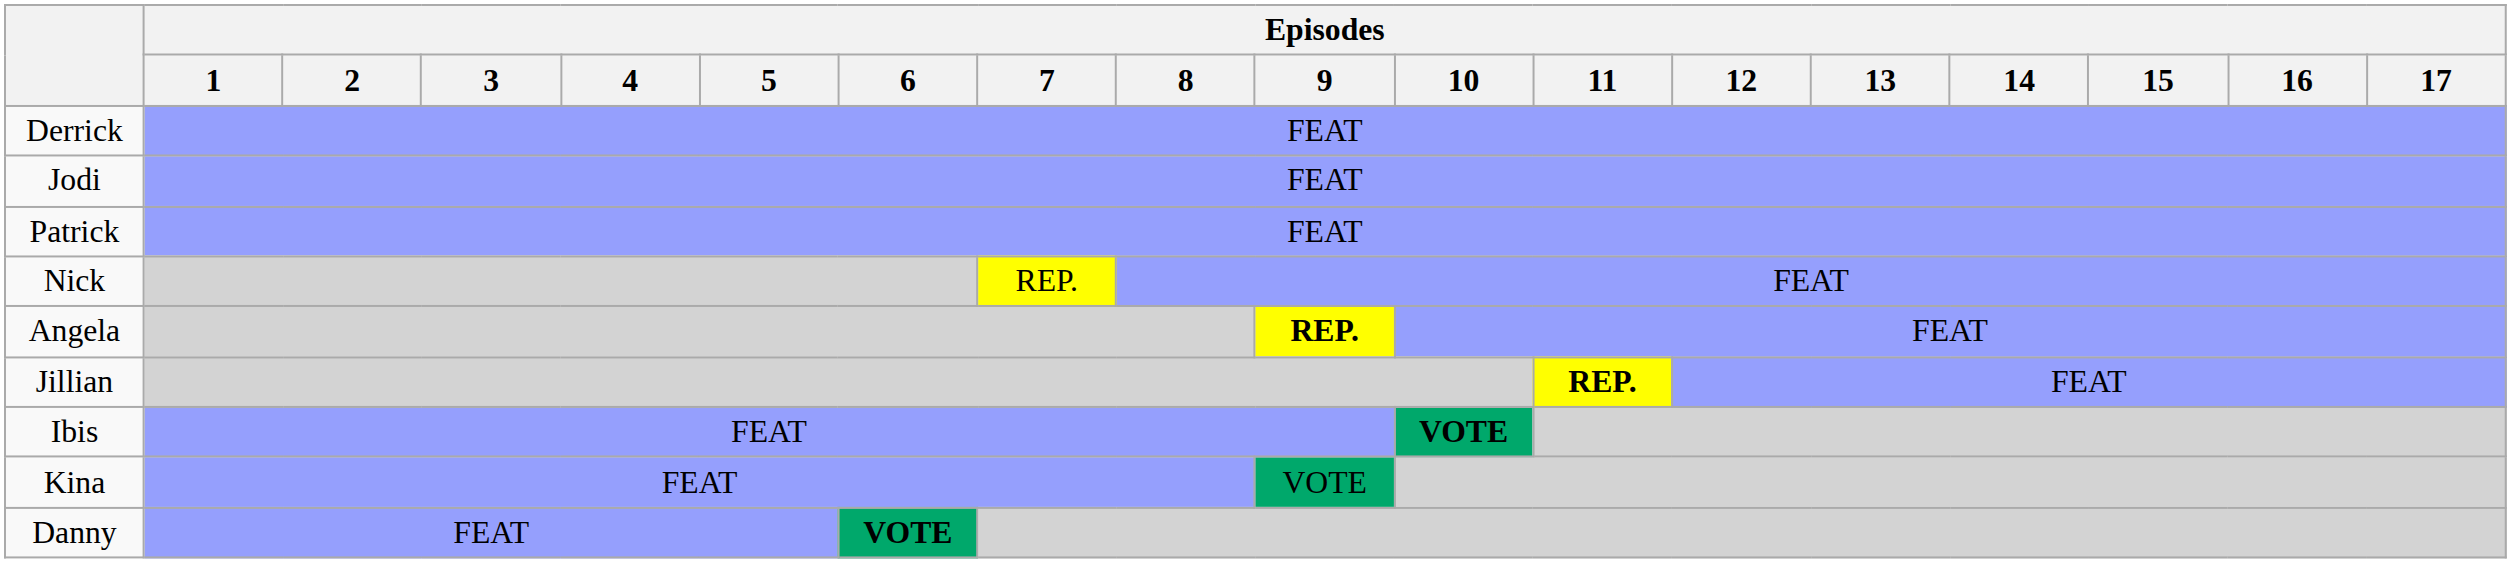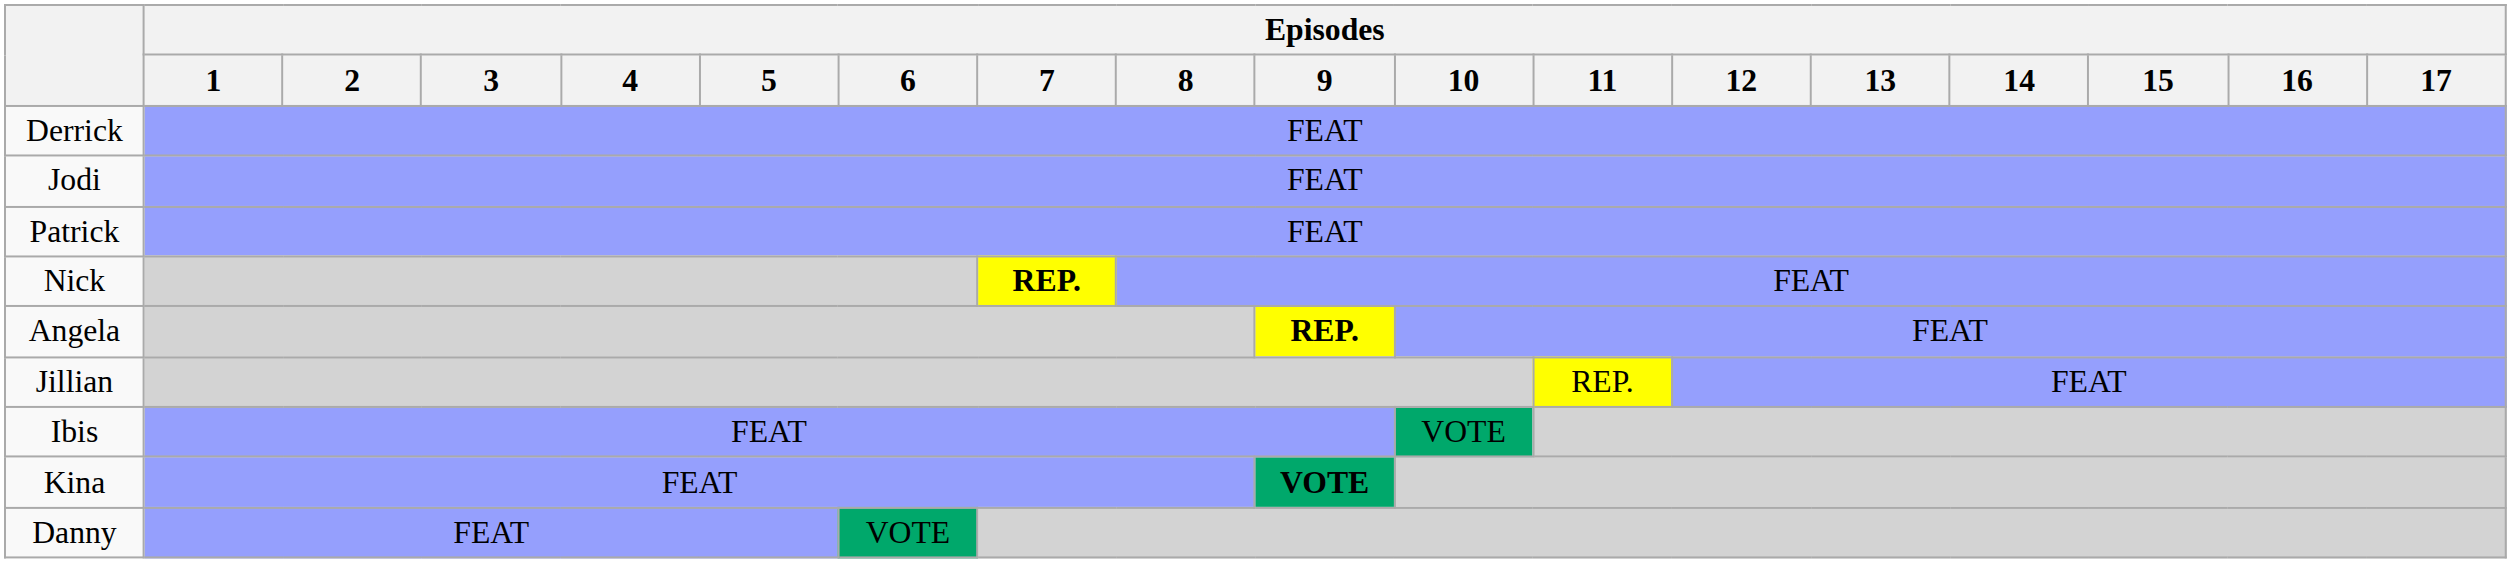Nick | Episodes / 7: normal -> bold
Jillian | Episodes / 11: bold -> normal
Ibis | Episodes / 10: bold -> normal
Kina | Episodes / 9: normal -> bold
Danny | Episodes / 6: bold -> normal
